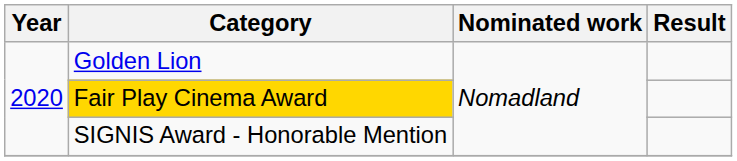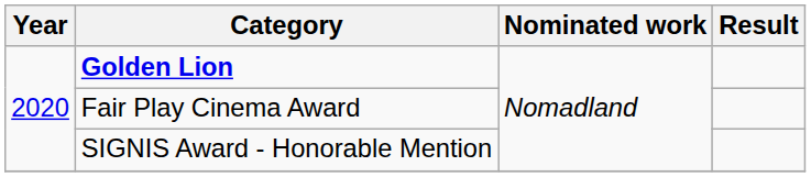Golden Lion | Category: normal -> bold
Fair Play Cinema Award | Category: gold background -> no background
